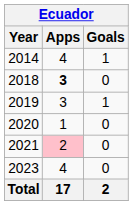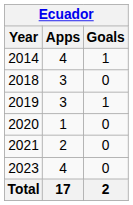2018 | Apps: bold -> normal
2021 | Apps: pink background -> no background
